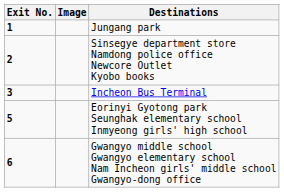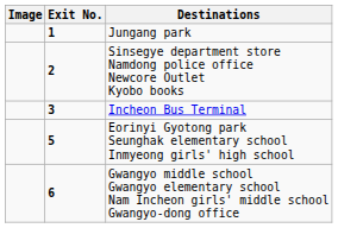columns swapped: Exit No. <-> Image
